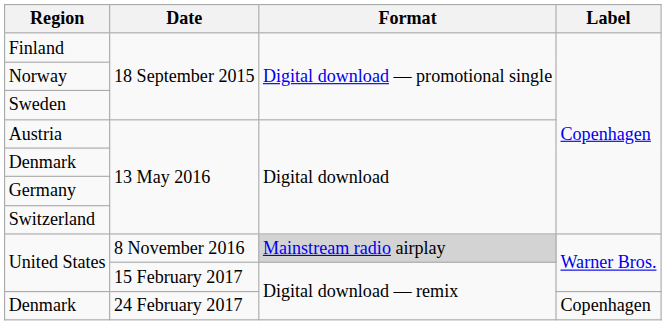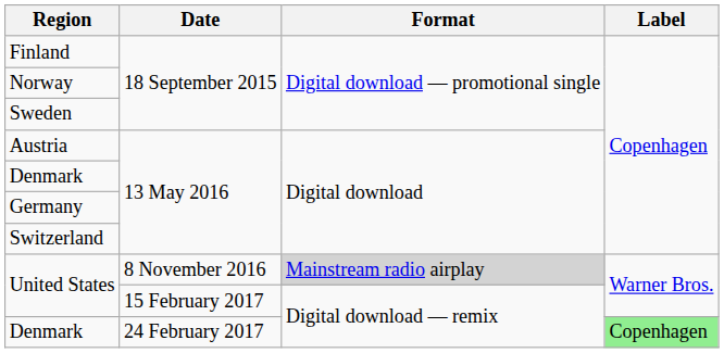Denmark / 24 February 2017 | Label: no background -> lightgreen background
